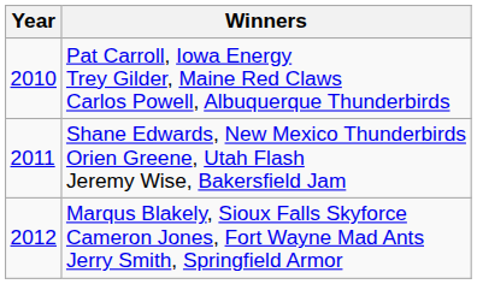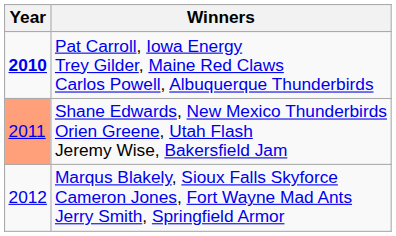row 2 | Year: normal -> bold
row 3 | Year: no background -> lightsalmon background
